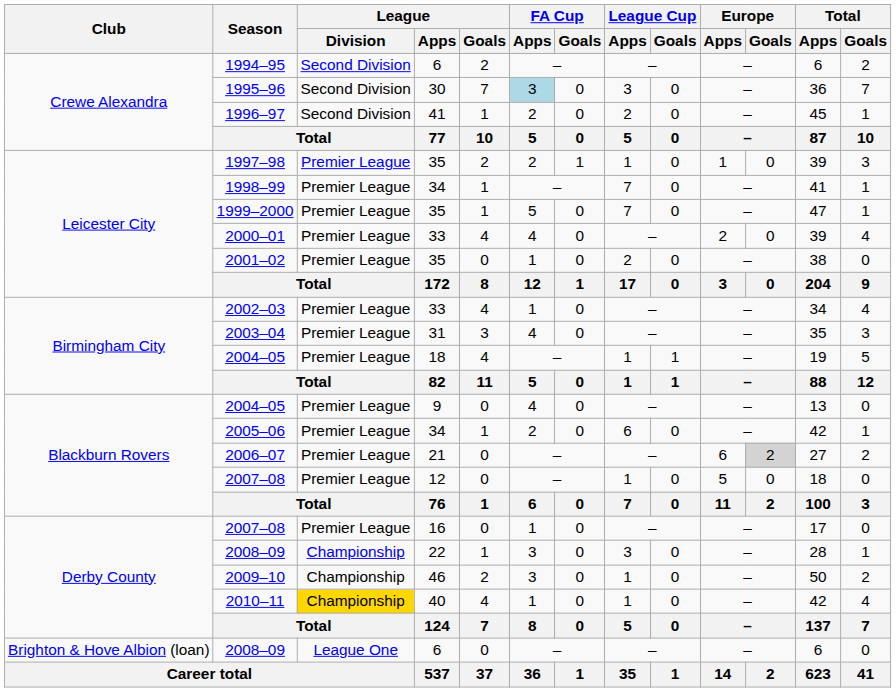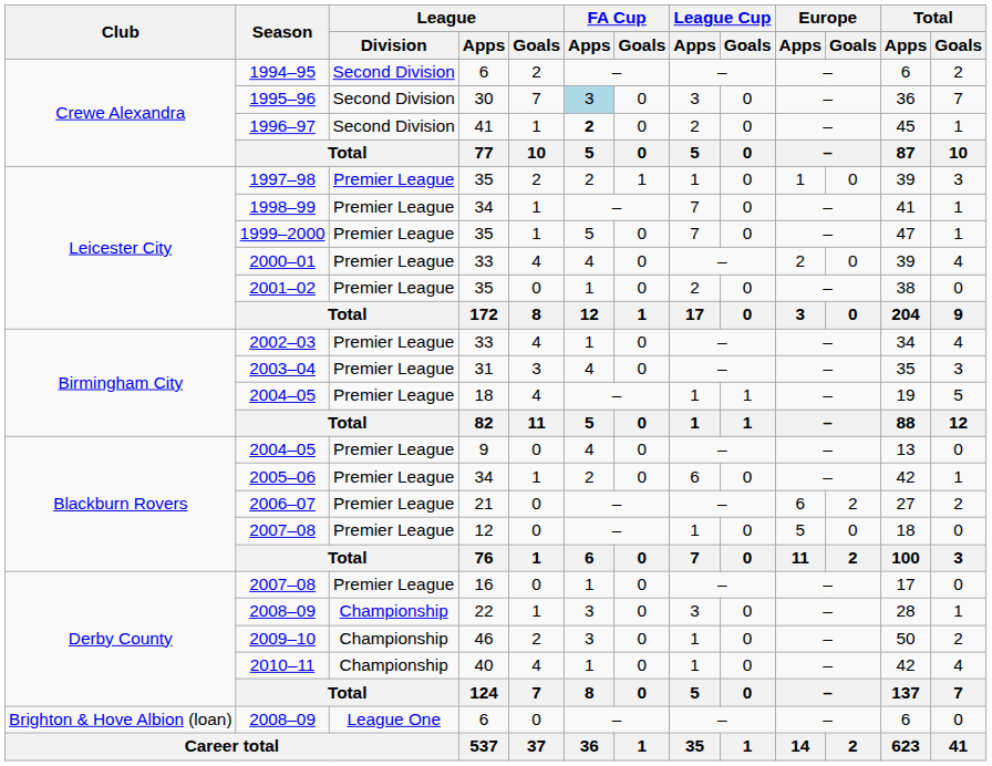1996–97 | FA Cup / Apps: normal -> bold
2006–07 | Europe / Goals: lightgrey background -> no background
2010–11 | League / Division: gold background -> no background
